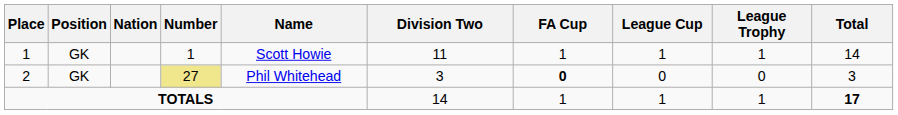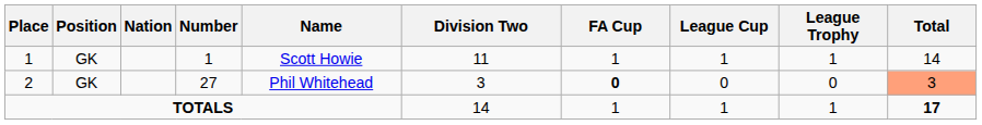2 | Number: khaki background -> no background
2 | Total: no background -> lightsalmon background
